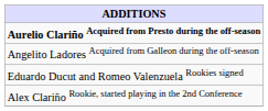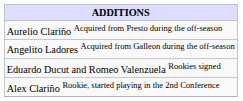row 2 | column 1: bold -> normal
